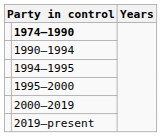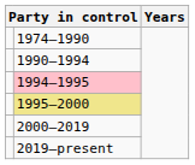1974–1990 | column 2: bold -> normal
1994–1995 | column 2: no background -> pink background
1995–2000 | column 2: no background -> khaki background
